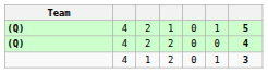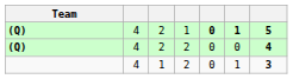(Q) / 1 | column 5: normal -> bold
(Q) / 1 | column 6: normal -> bold
